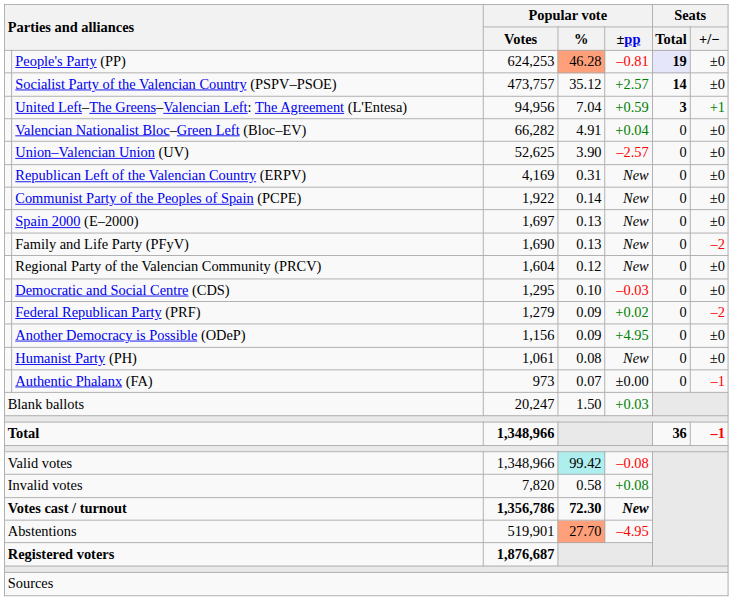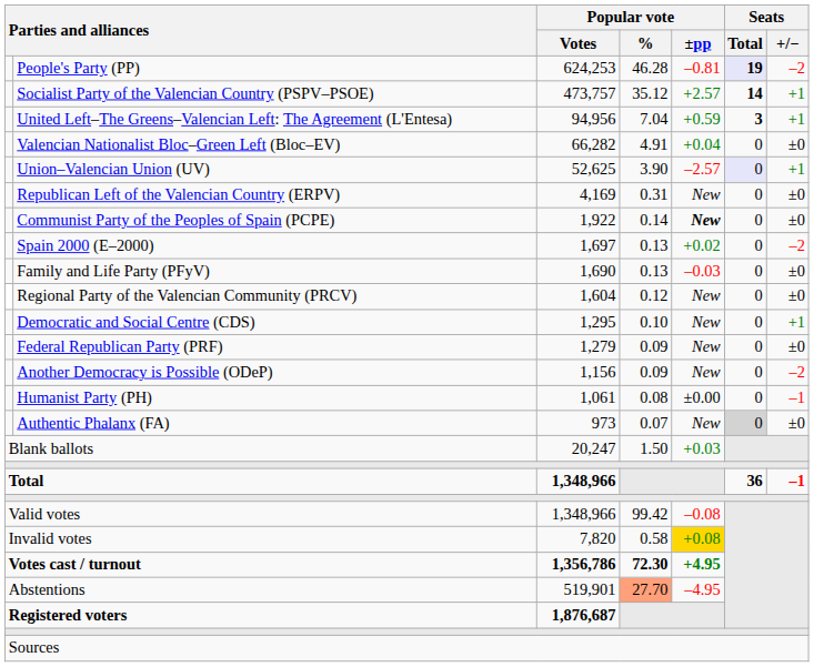People's Party (PP) | Popular vote / %: lightsalmon background -> no background
People's Party (PP) | Seats / +/−: ±0 -> –2
Socialist Party of the Valencian Country (PSPV–PSOE) | Seats / +/−: ±0 -> +1
Union–Valencian Union (UV) | Seats / Total: no background -> lavender background
Union–Valencian Union (UV) | Seats / +/−: ±0 -> +1
Communist Party of the Peoples of Spain (PCPE) | Popular vote / ±pp: normal -> bold
Spain 2000 (E–2000) | Popular vote / ±pp: New -> +0.02
Spain 2000 (E–2000) | Seats / +/−: ±0 -> –2
Family and Life Party (PFyV) | Popular vote / ±pp: New -> –0.03
Family and Life Party (PFyV) | Seats / +/−: –2 -> ±0
Democratic and Social Centre (CDS) | Popular vote / ±pp: –0.03 -> New
Democratic and Social Centre (CDS) | Seats / +/−: ±0 -> +1
Federal Republican Party (PRF) | Popular vote / ±pp: +0.02 -> New
Federal Republican Party (PRF) | Seats / +/−: –2 -> ±0
Another Democracy is Possible (ODeP) | Popular vote / ±pp: +4.95 -> New
Another Democracy is Possible (ODeP) | Seats / +/−: ±0 -> –2
Humanist Party (PH) | Popular vote / ±pp: New -> ±0.00
Humanist Party (PH) | Seats / +/−: ±0 -> –1
Authentic Phalanx (FA) | Popular vote / ±pp: ±0.00 -> New
Authentic Phalanx (FA) | Seats / Total: no background -> lightgrey background
Authentic Phalanx (FA) | Seats / +/−: –1 -> ±0
Valid votes | Popular vote / %: paleturquoise background -> no background
Invalid votes | Popular vote / ±pp: no background -> gold background
Votes cast / turnout | Popular vote / ±pp: New -> +4.95
